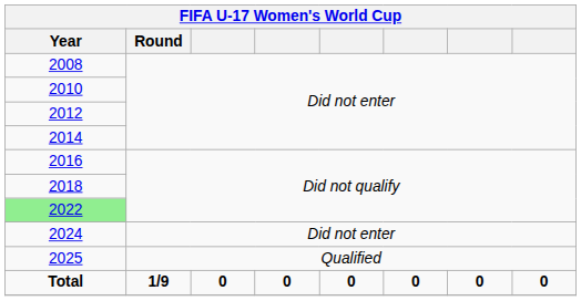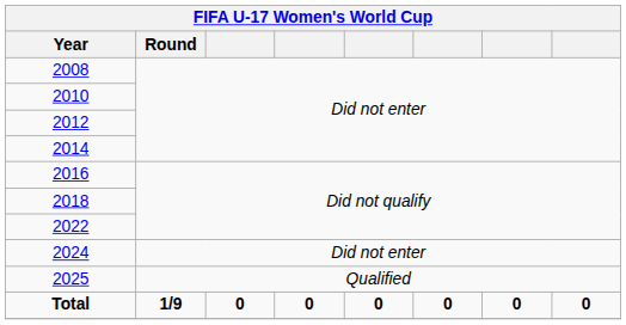2022 | Year: lightgreen background -> no background
